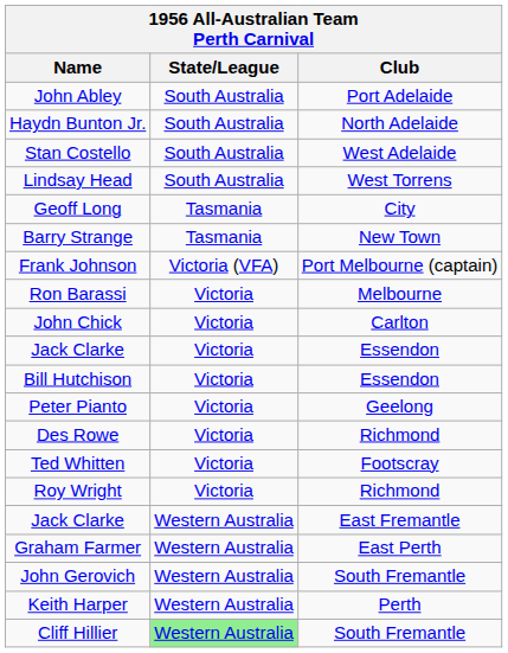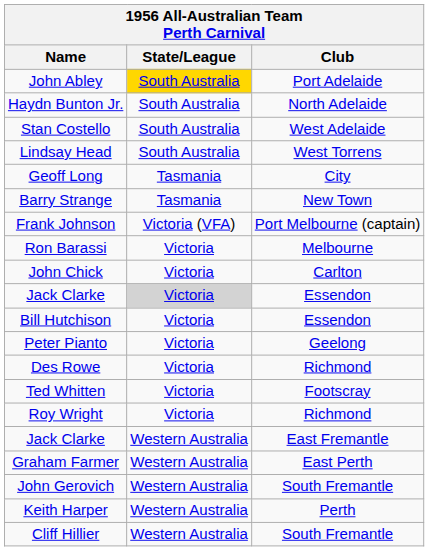John Abley | State/League: no background -> gold background
Jack Clarke / Essendon | State/League: no background -> lightgrey background
Cliff Hillier | State/League: lightgreen background -> no background
